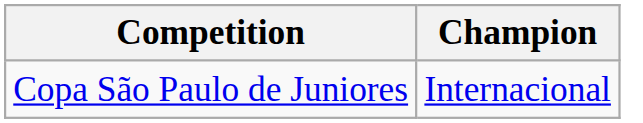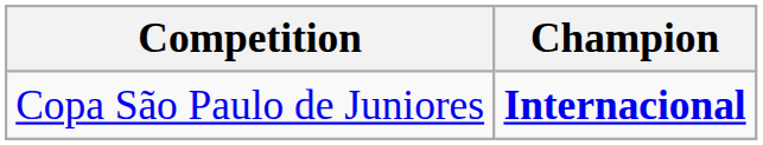Copa São Paulo de Juniores | Champion: normal -> bold
